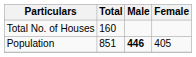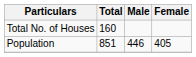Population | Male: bold -> normal
